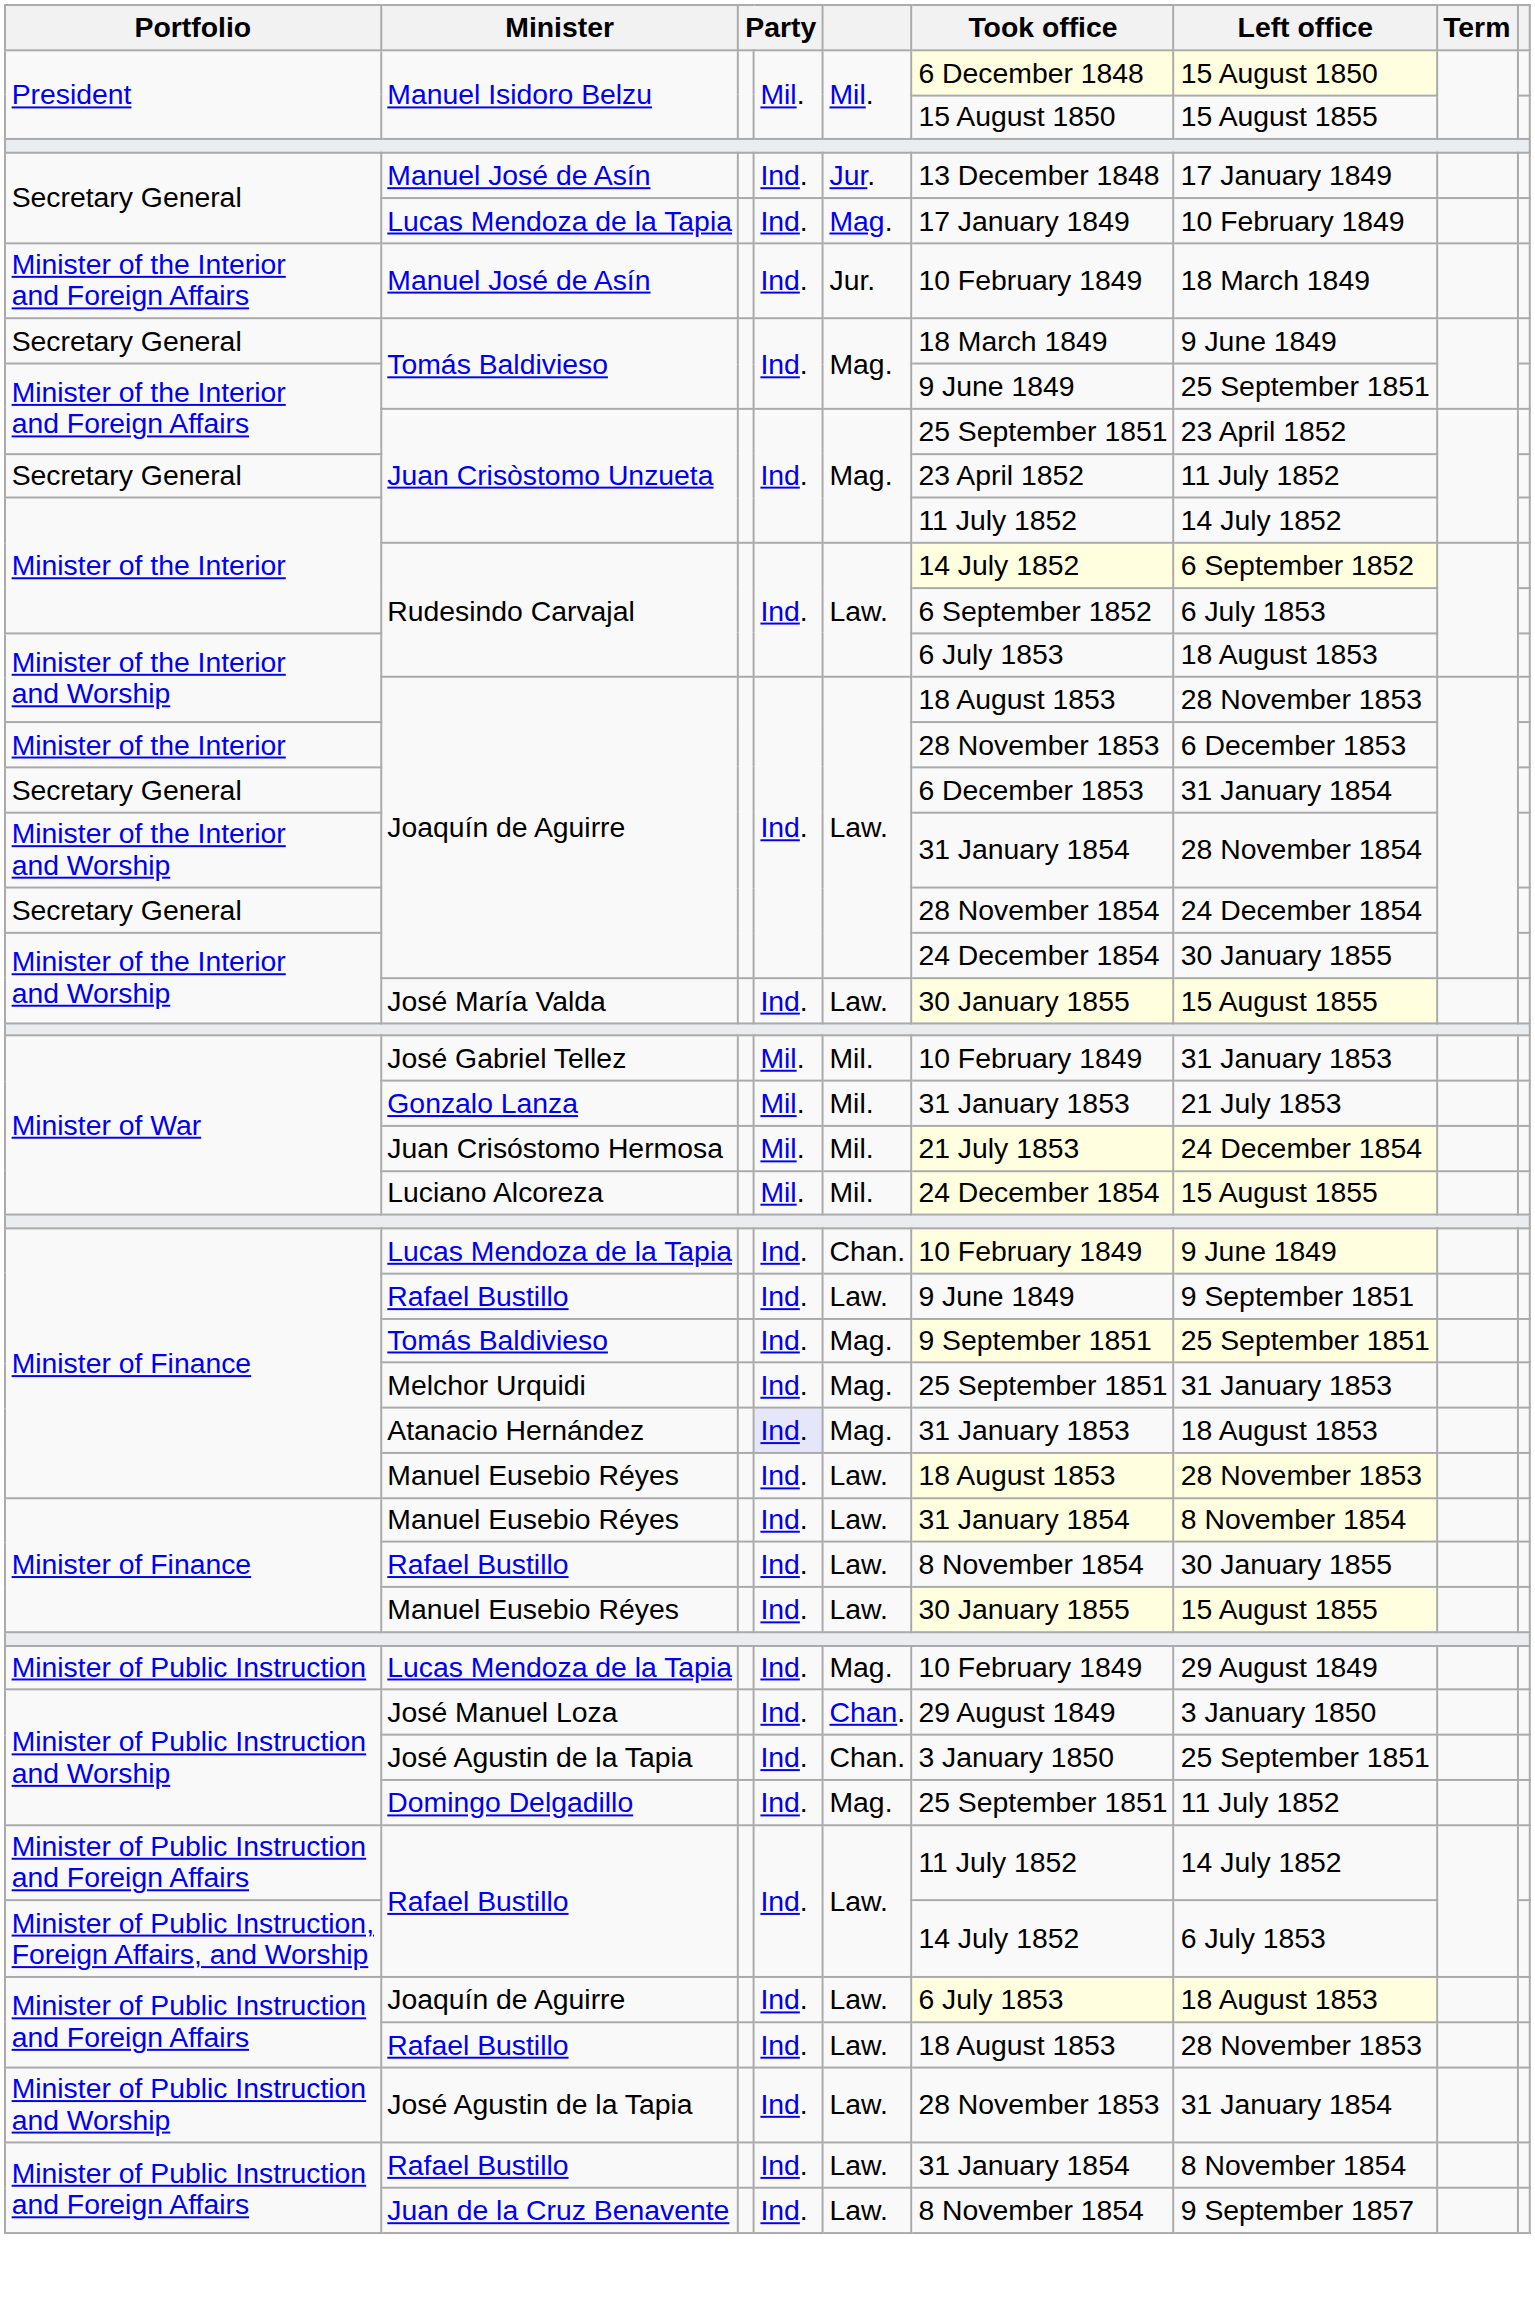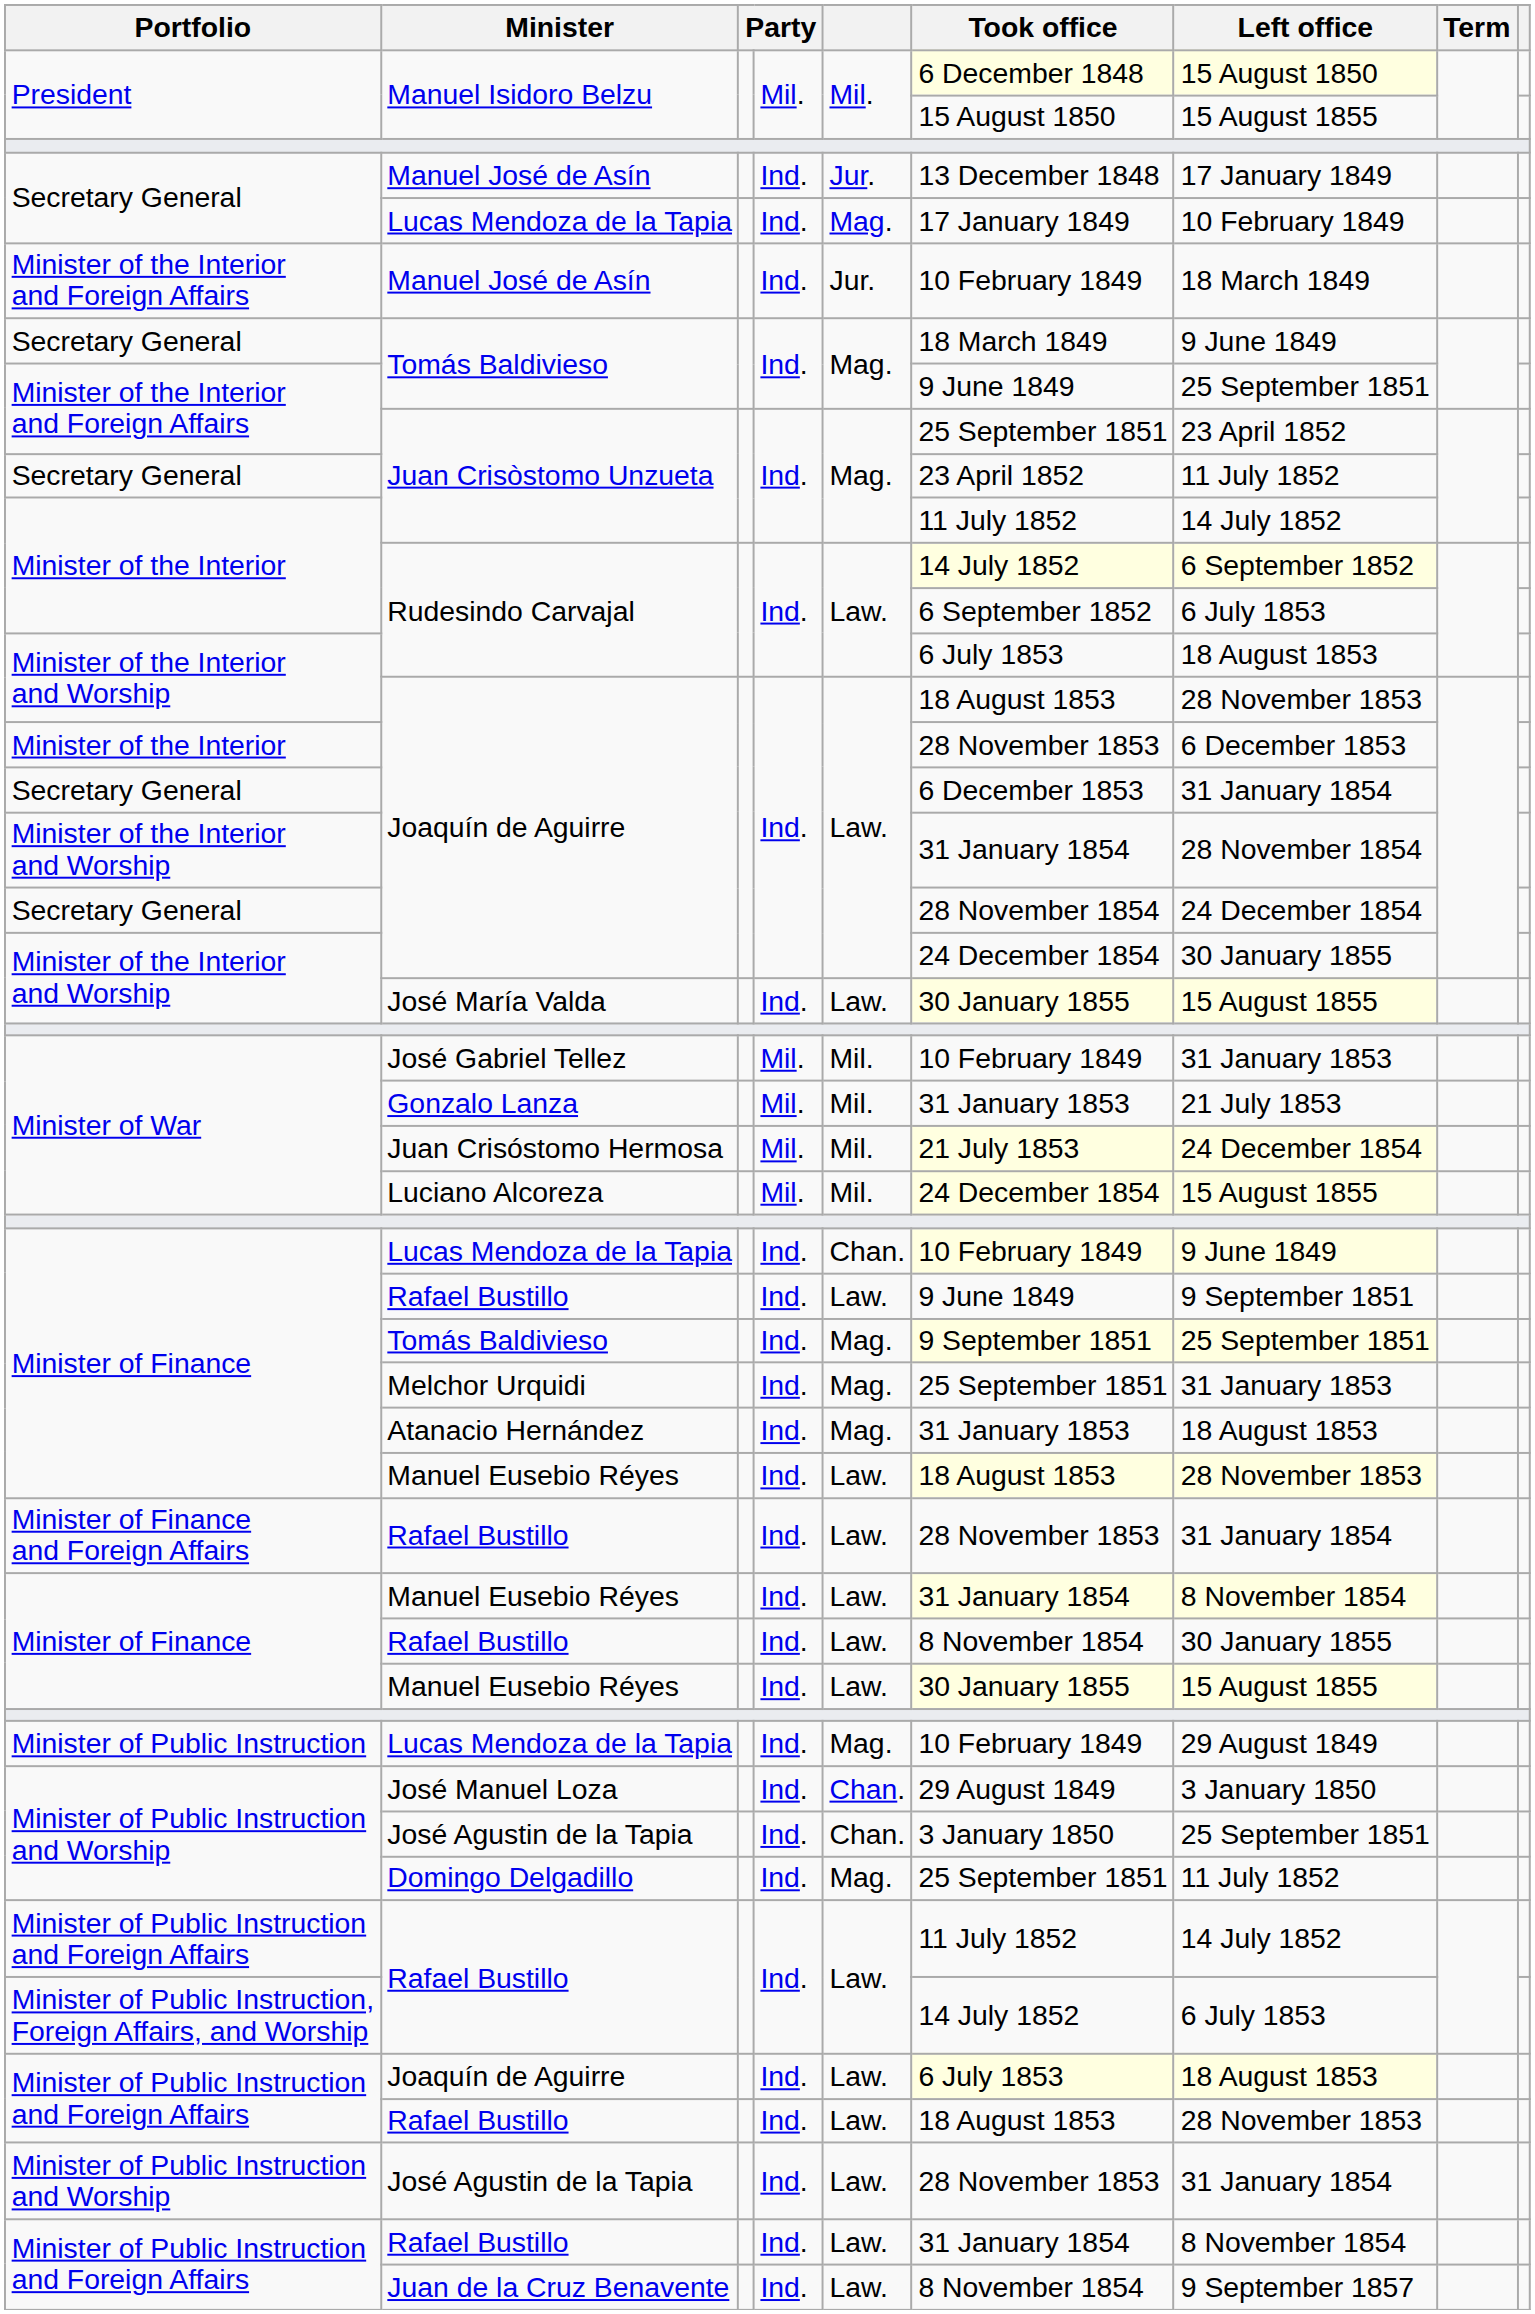Atanacio Hernández | column 4: lavender background -> no background
+ row: Minister of Finance and Foreign Affairs | Rafael Bustillo | Ind. | Law. | 28 November 1853 | 31 January 1854
